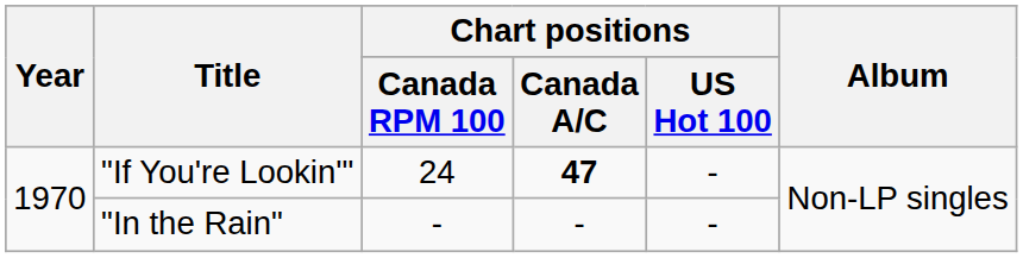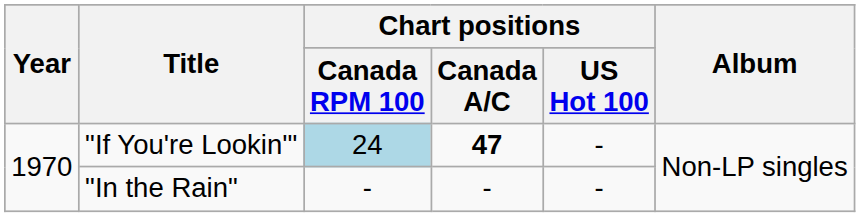"If You're Lookin'" | Chart positions / Canada RPM 100: no background -> lightblue background
